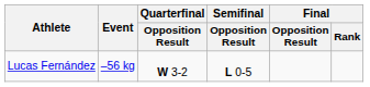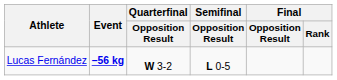Lucas Fernández | Event: normal -> bold
